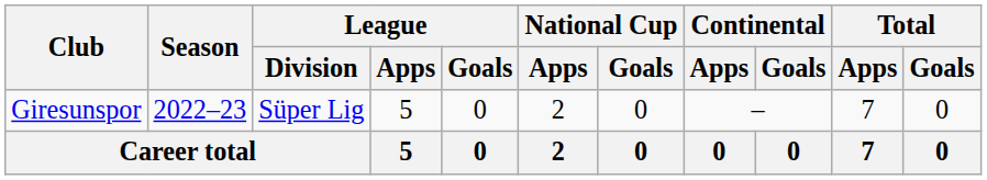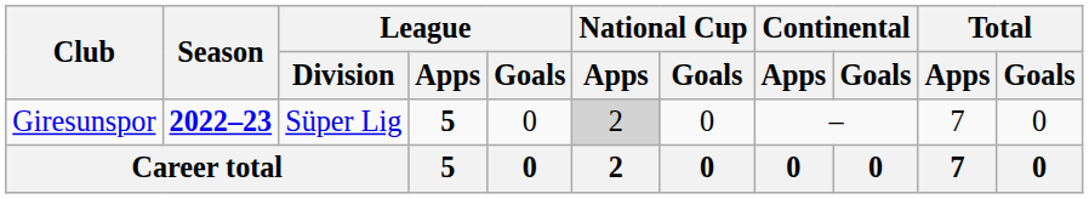Giresunspor | Season: normal -> bold
Giresunspor | League / Apps: normal -> bold
Giresunspor | National Cup / Apps: no background -> lightgrey background
